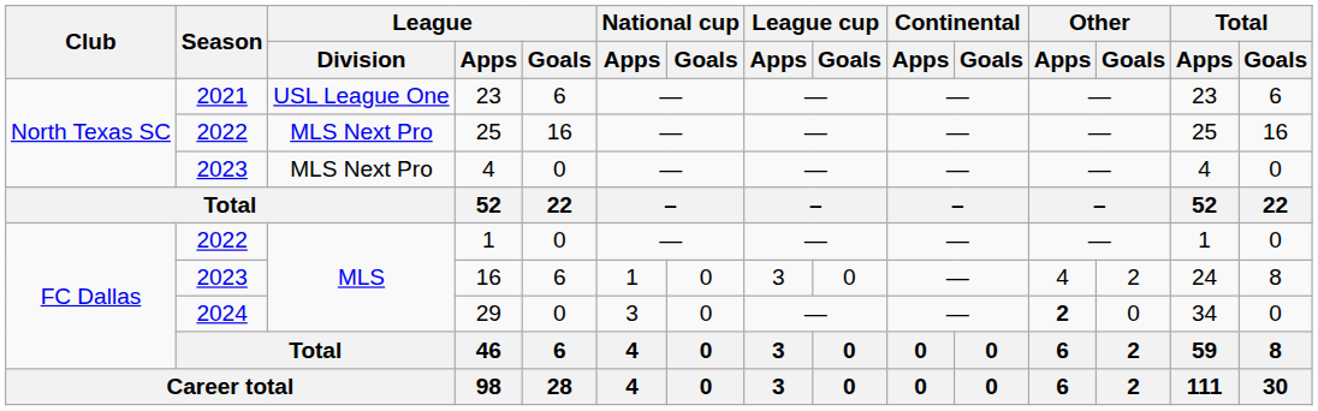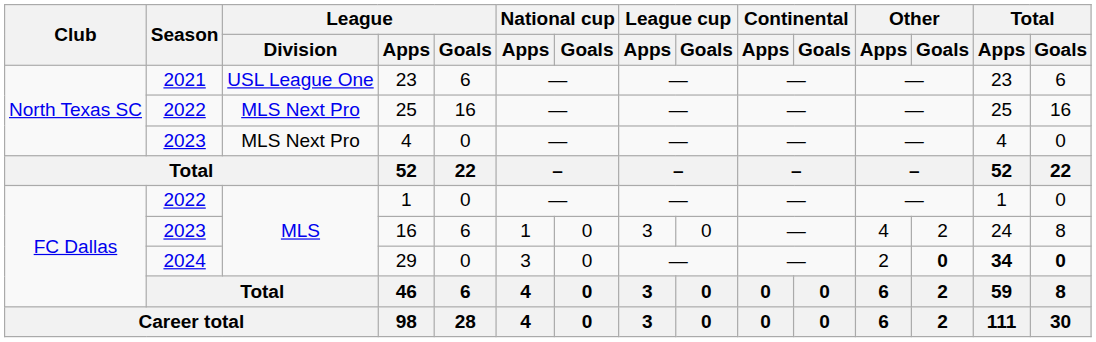29 | Other / Apps: bold -> normal
29 | Other / Goals: normal -> bold
29 | Total / Apps: normal -> bold
29 | Total / Goals: normal -> bold
